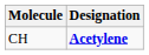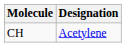CH | Designation: bold -> normal
